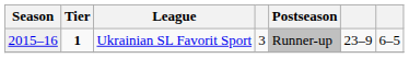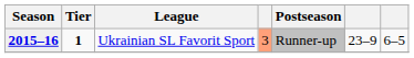Ukrainian SL Favorit Sport | Season: normal -> bold
Ukrainian SL Favorit Sport | column 4: no background -> lightsalmon background
